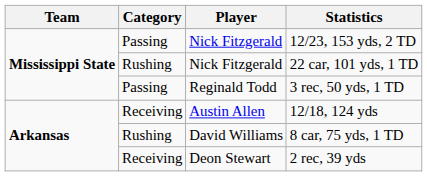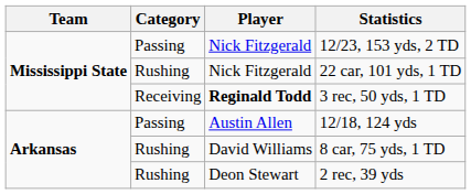3 rec, 50 yds, 1 TD | Category: Passing -> Receiving
3 rec, 50 yds, 1 TD | Player: normal -> bold
12/18, 124 yds | Category: Receiving -> Passing
2 rec, 39 yds | Category: Receiving -> Rushing
